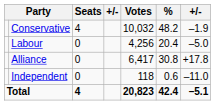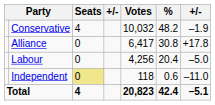rows swapped: Alliance <-> Labour
Independent | Seats: no background -> khaki background
